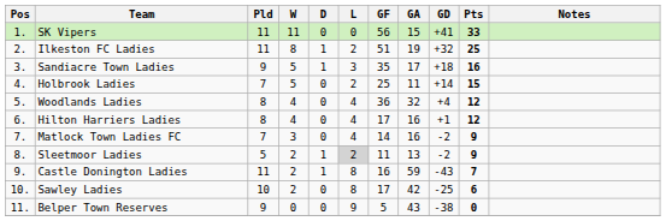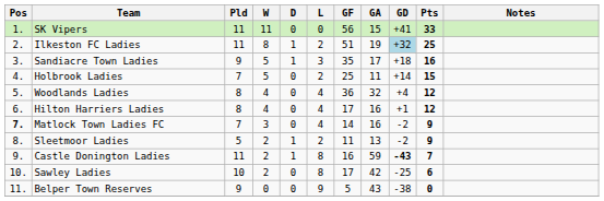Ilkeston FC Ladies | GD: no background -> lightblue background
Matlock Town Ladies FC | Pos: normal -> bold
Sleetmoor Ladies | L: lightgrey background -> no background
Castle Donington Ladies | GD: normal -> bold
